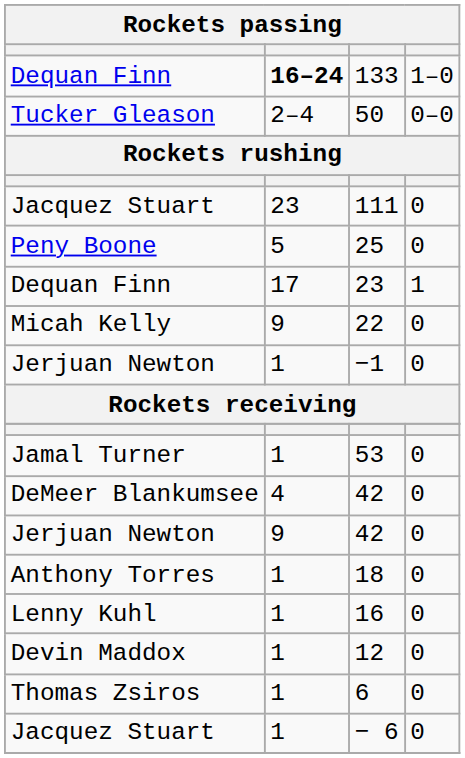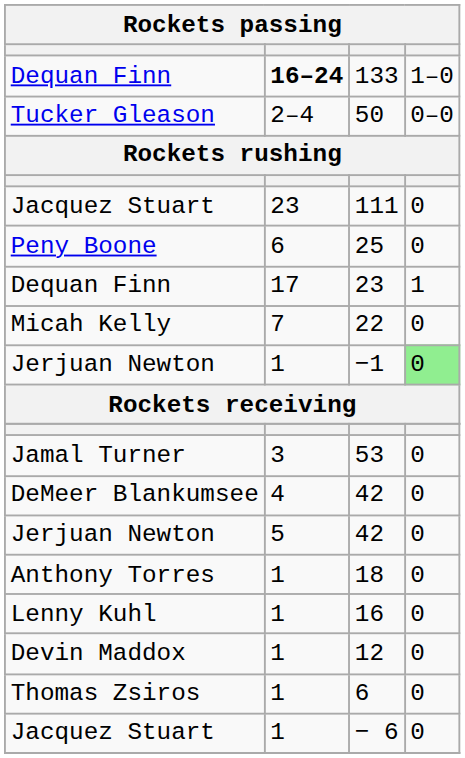25 | column 2: 5 -> 6
22 | column 2: 9 -> 7
−1 | column 4: no background -> lightgreen background
53 | column 2: 1 -> 3
Jerjuan Newton / 42 | column 2: 9 -> 5
